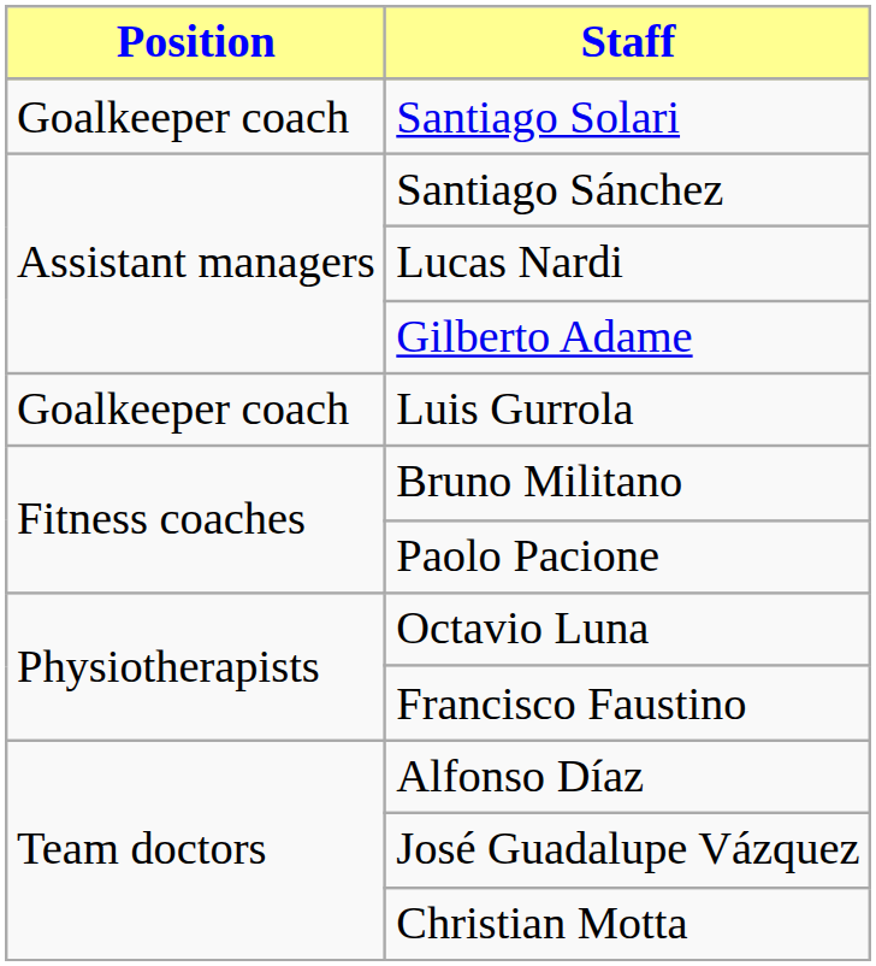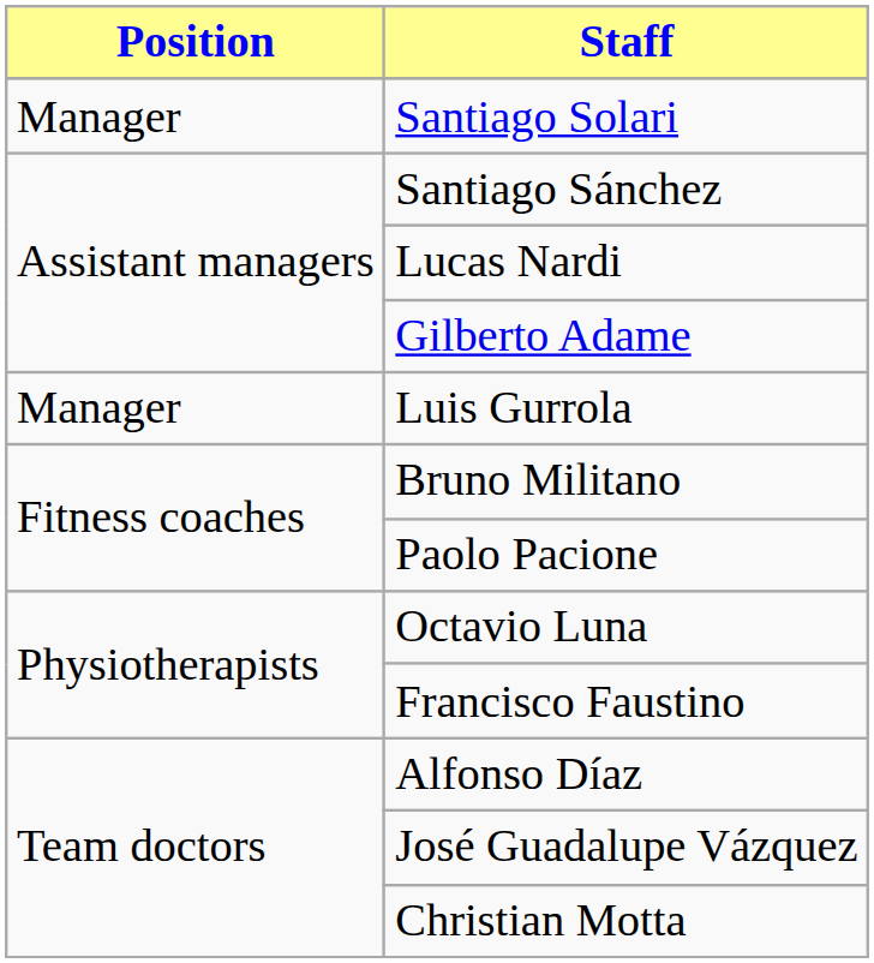Santiago Solari | Position: Goalkeeper coach -> Manager
Luis Gurrola | Position: Goalkeeper coach -> Manager
